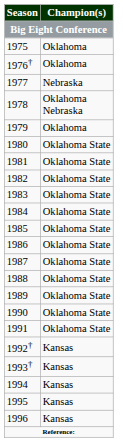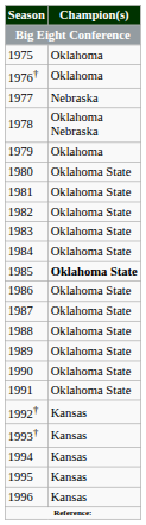1985 | Champion(s): normal -> bold
